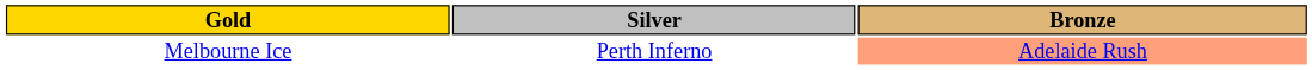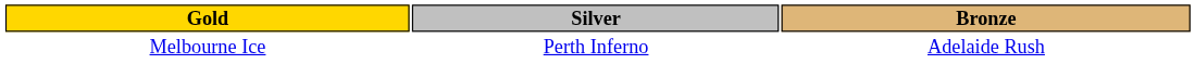Melbourne Ice | Bronze: lightsalmon background -> no background
